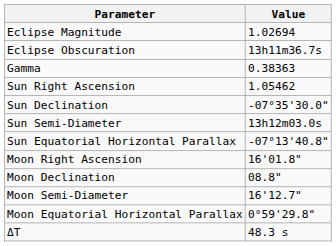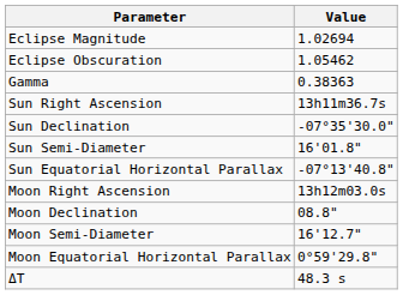Eclipse Obscuration | Value: 13h11m36.7s -> 1.05462
Sun Right Ascension | Value: 1.05462 -> 13h11m36.7s
Sun Semi-Diameter | Value: 13h12m03.0s -> 16'01.8"
Moon Right Ascension | Value: 16'01.8" -> 13h12m03.0s
